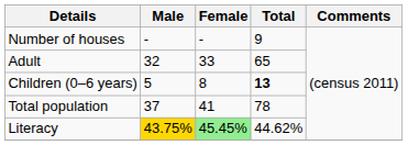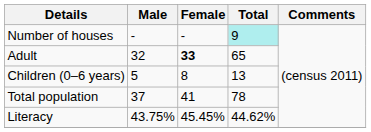Number of houses | Total: no background -> paleturquoise background
Adult | Female: normal -> bold
Children (0–6 years) | Total: bold -> normal
Literacy | Male: gold background -> no background
Literacy | Female: lightgreen background -> no background
